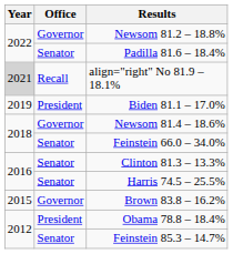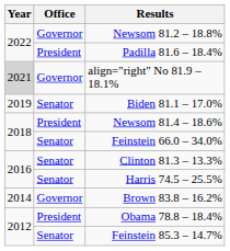Padilla 81.6 – 18.4% | Office: Senator -> President
align="right" No 81.9 – 18.1% | Office: Recall -> Governor
Biden 81.1 – 17.0% | Office: President -> Senator
Newsom 81.4 – 18.6% | Office: Governor -> President
Brown 83.8 – 16.2% | Year: 2015 -> 2014
